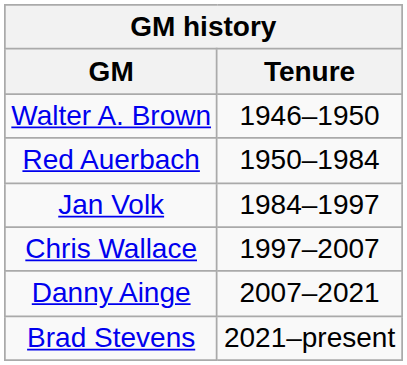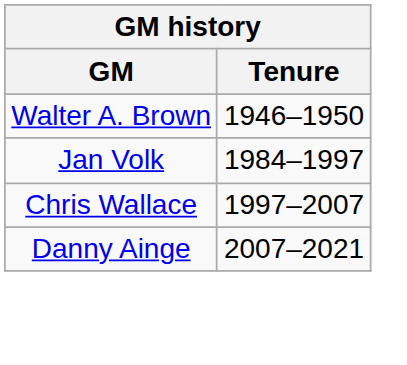- row: Red Auerbach | 1950–1984
- row: Brad Stevens | 2021–present
